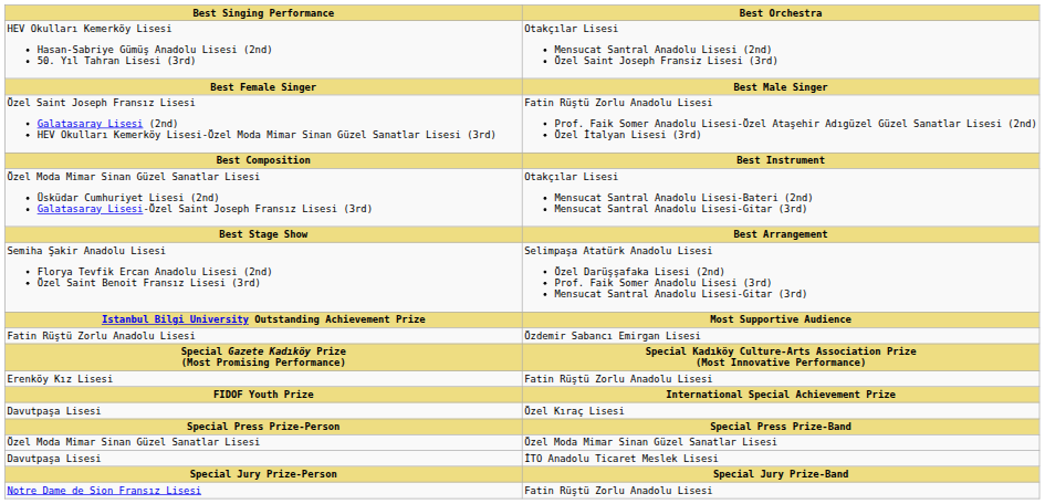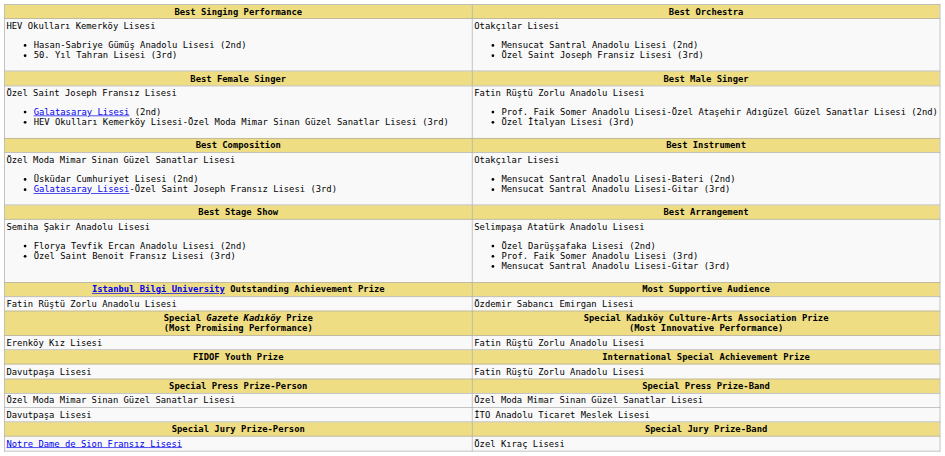row 14 | Best Orchestra: Özel Kıraç Lisesi -> Fatin Rüştü Zorlu Anadolu Lisesi
row 19 | Best Orchestra: Fatin Rüştü Zorlu Anadolu Lisesi -> Özel Kıraç Lisesi
